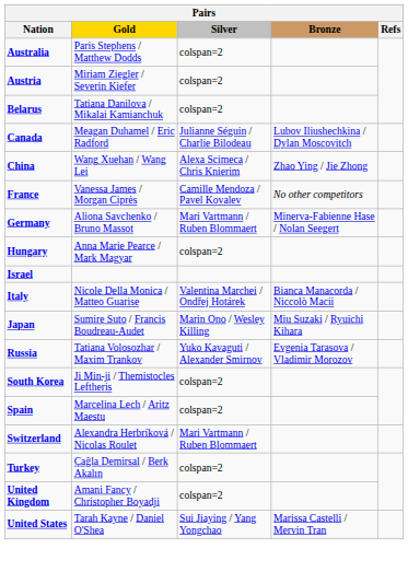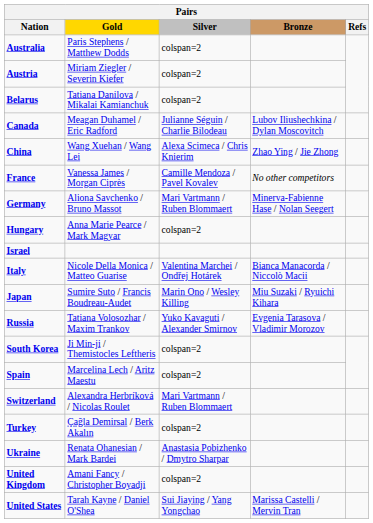+ row: Ukraine | Renata Ohanesian / Mark Bardei | Anastasia Pobizhenko / Dmytro Sharpar
